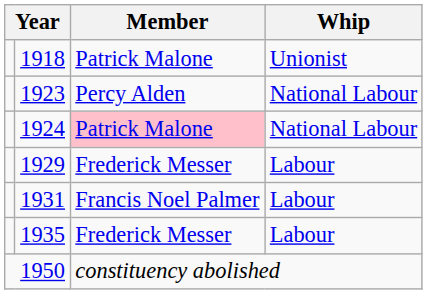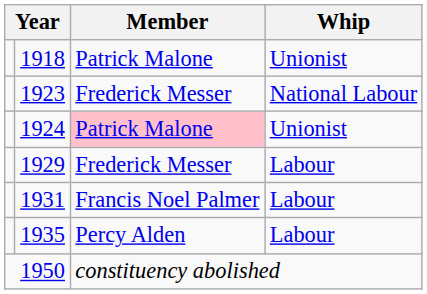1923 | Member: Percy Alden -> Frederick Messer
1924 | Whip: National Labour -> Unionist
1935 | Member: Frederick Messer -> Percy Alden
